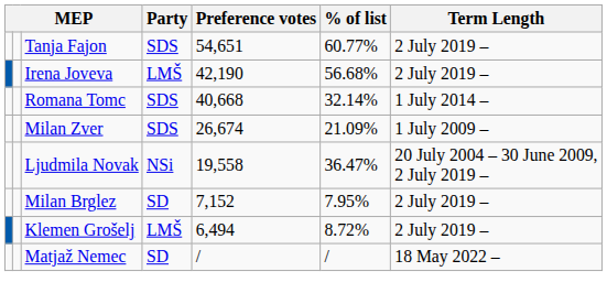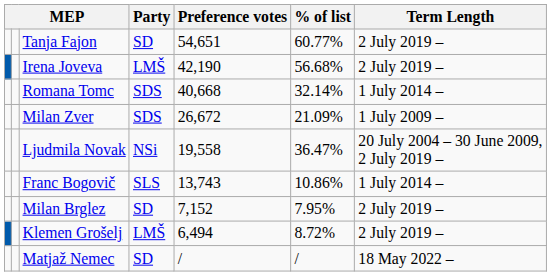Tanja Fajon | Party: SDS -> SD
Milan Zver | Preference votes: 26,674 -> 26,672
+ row: Franc Bogovič | SLS | 13,743 | 10.86% | 1 July 2014 –
